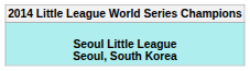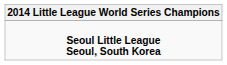row 2 | column 1: paleturquoise background -> no background
